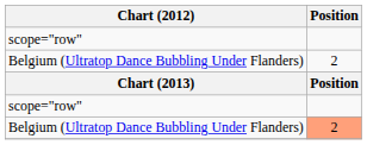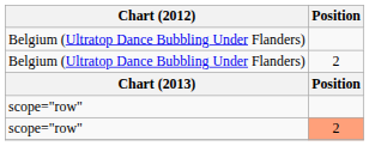row 2 | Chart (2012): scope="row" -> Belgium (Ultratop Dance Bubbling Under Flanders)
row 6 | Chart (2012): Belgium (Ultratop Dance Bubbling Under Flanders) -> scope="row"
